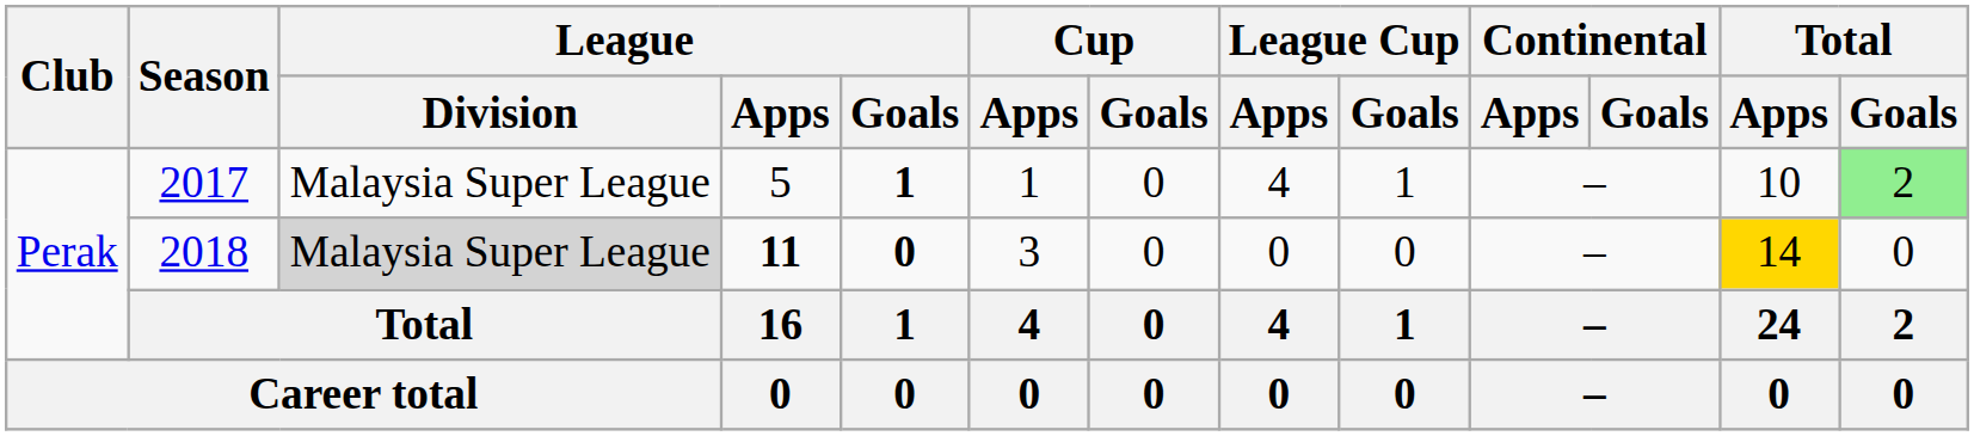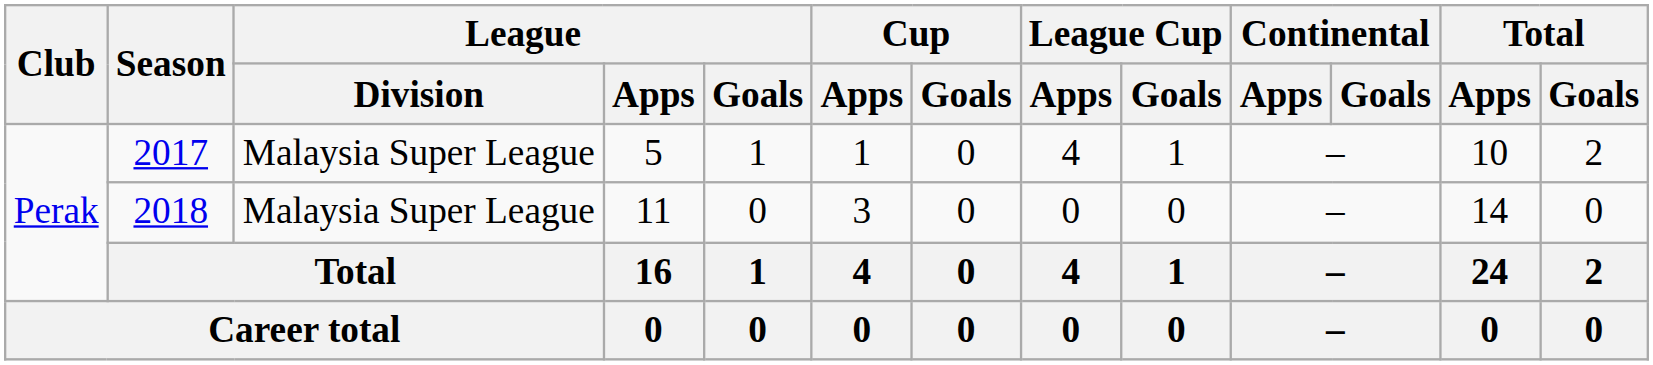2017 | League / Goals: bold -> normal
2017 | Total / Goals: lightgreen background -> no background
2018 | League / Division: lightgrey background -> no background
2018 | League / Apps: bold -> normal
2018 | League / Goals: bold -> normal
2018 | Total / Apps: gold background -> no background
